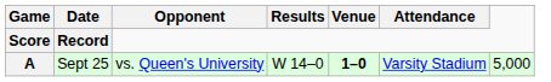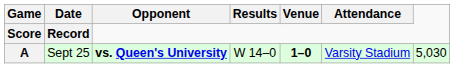A | Opponent: normal -> bold
A | column 7: 5,000 -> 5,030
